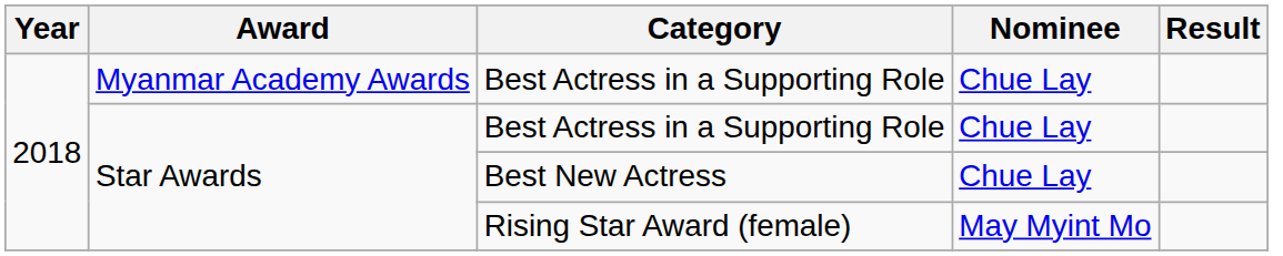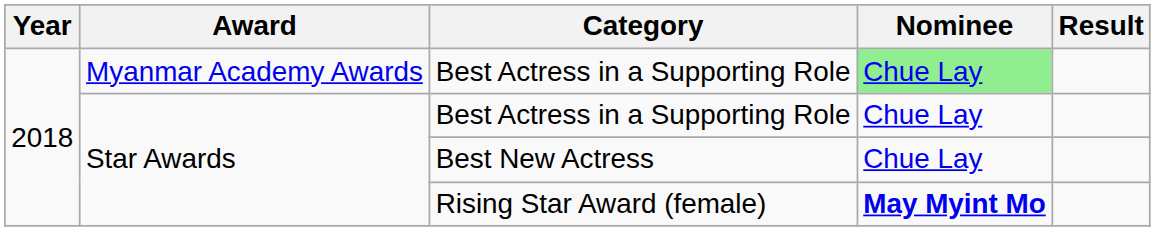Myanmar Academy Awards / Best Actress in a Supporting Role | Nominee: no background -> lightgreen background
Rising Star Award (female) | Nominee: normal -> bold
